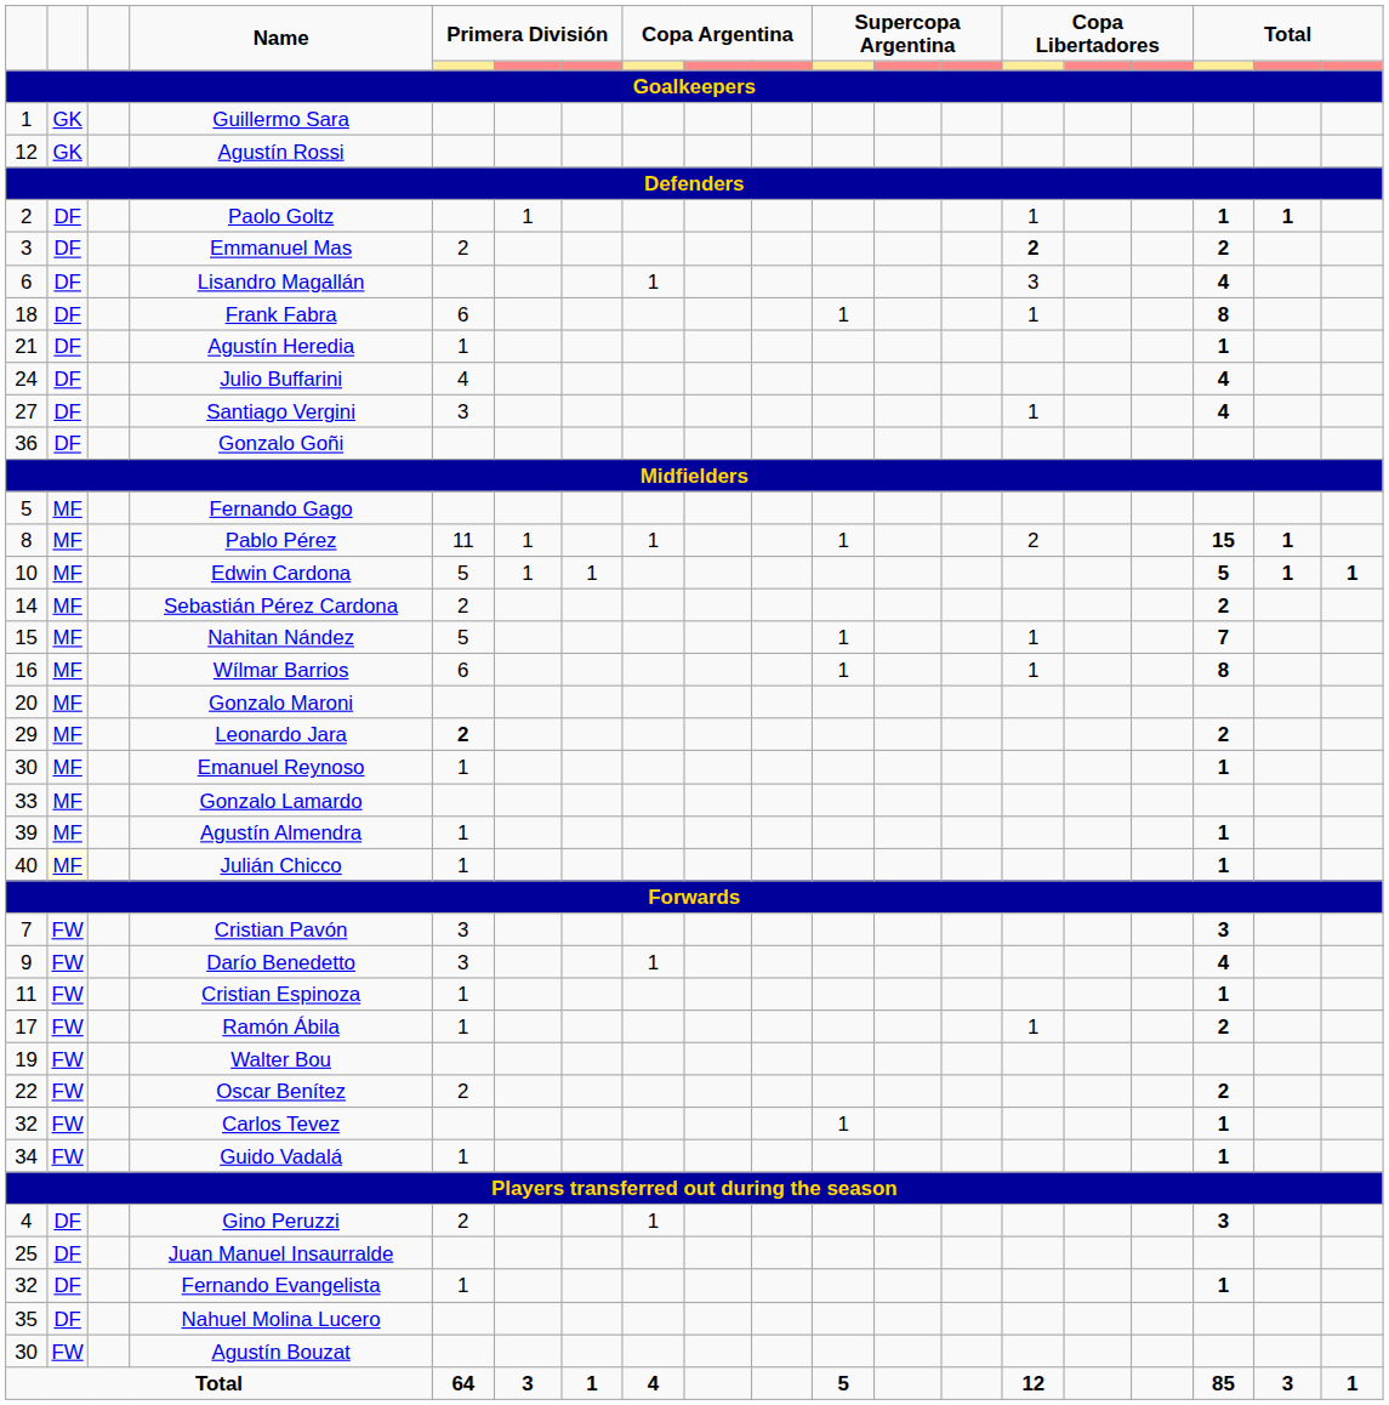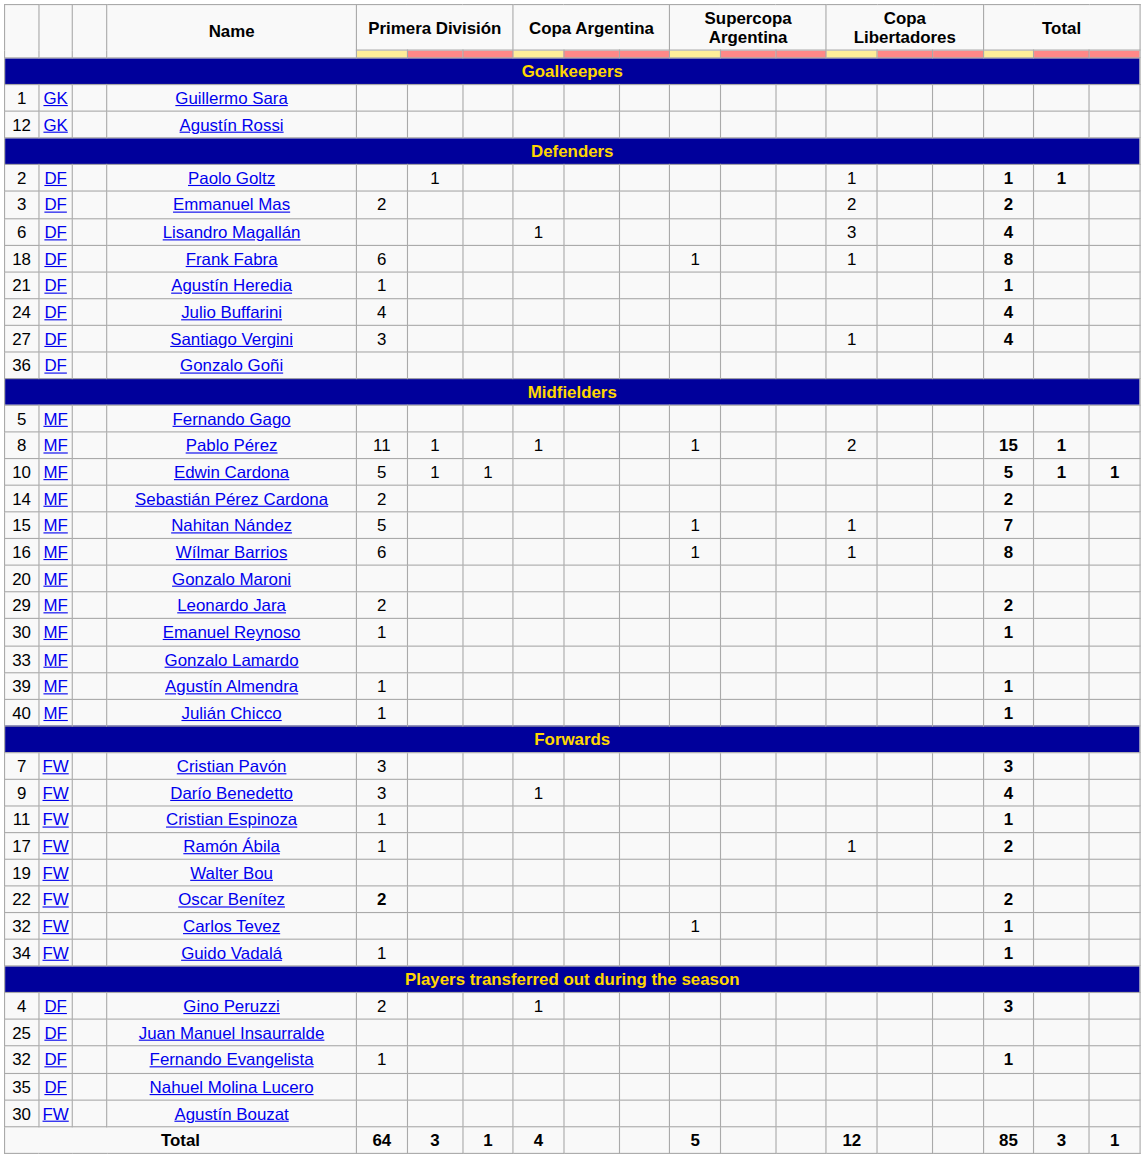Emmanuel Mas | column 14: bold -> normal
Leonardo Jara | column 5: bold -> normal
Julián Chicco | column 2: lightyellow background -> no background
Oscar Benítez | column 5: normal -> bold
